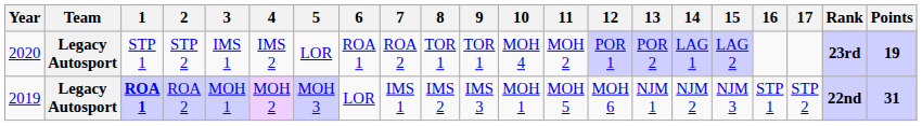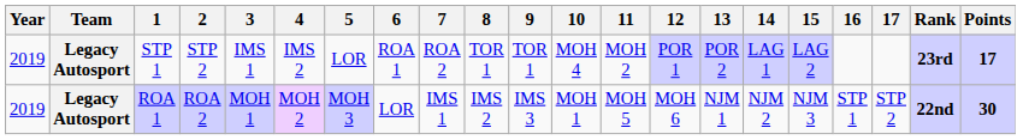row 2 | Year: 2020 -> 2019
row 2 | Points: 19 -> 17
row 3 | 1: bold -> normal
row 3 | Points: 31 -> 30
